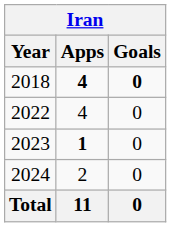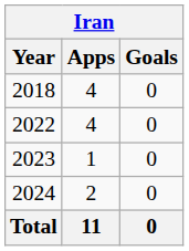2018 | Apps: bold -> normal
2018 | Goals: bold -> normal
2023 | Apps: bold -> normal
